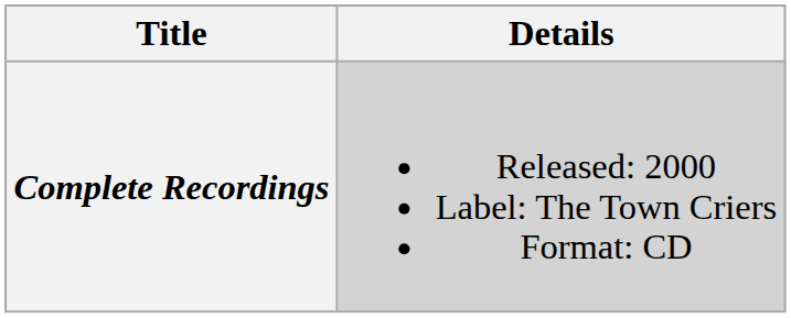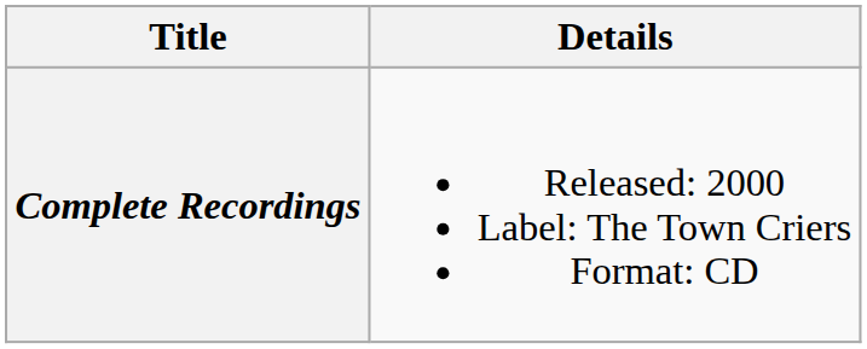Complete Recordings | Details: lightgrey background -> no background
